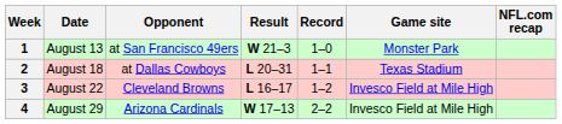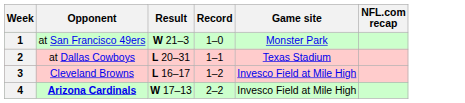- column: Date | August 13 | August 18 | August 22 | August 29
4 | Opponent: normal -> bold
